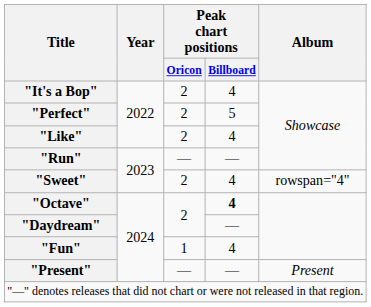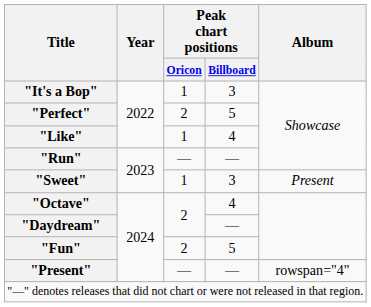"It's a Bop" | Peak chart positions / Oricon: 2 -> 1
"It's a Bop" | Peak chart positions / Billboard: 4 -> 3
"Like" | Peak chart positions / Oricon: 2 -> 1
"Sweet" | Peak chart positions / Oricon: 2 -> 1
"Sweet" | Peak chart positions / Billboard: 4 -> 3
"Sweet" | Album: rowspan="4" -> Present
"Octave" | Peak chart positions / Billboard: bold -> normal
"Fun" | Peak chart positions / Oricon: 1 -> 2
"Fun" | Peak chart positions / Billboard: 4 -> 5
"Present" | Album: Present -> rowspan="4"
